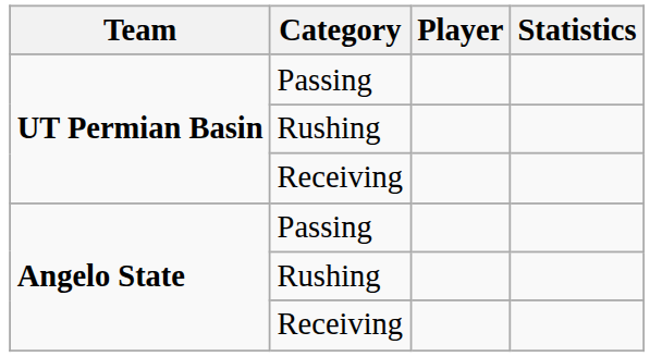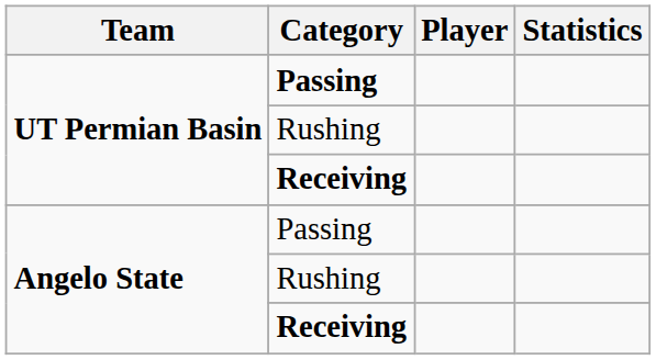UT Permian Basin / Passing | Category: normal -> bold
UT Permian Basin / Receiving | Category: normal -> bold
Angelo State / Receiving | Category: normal -> bold
